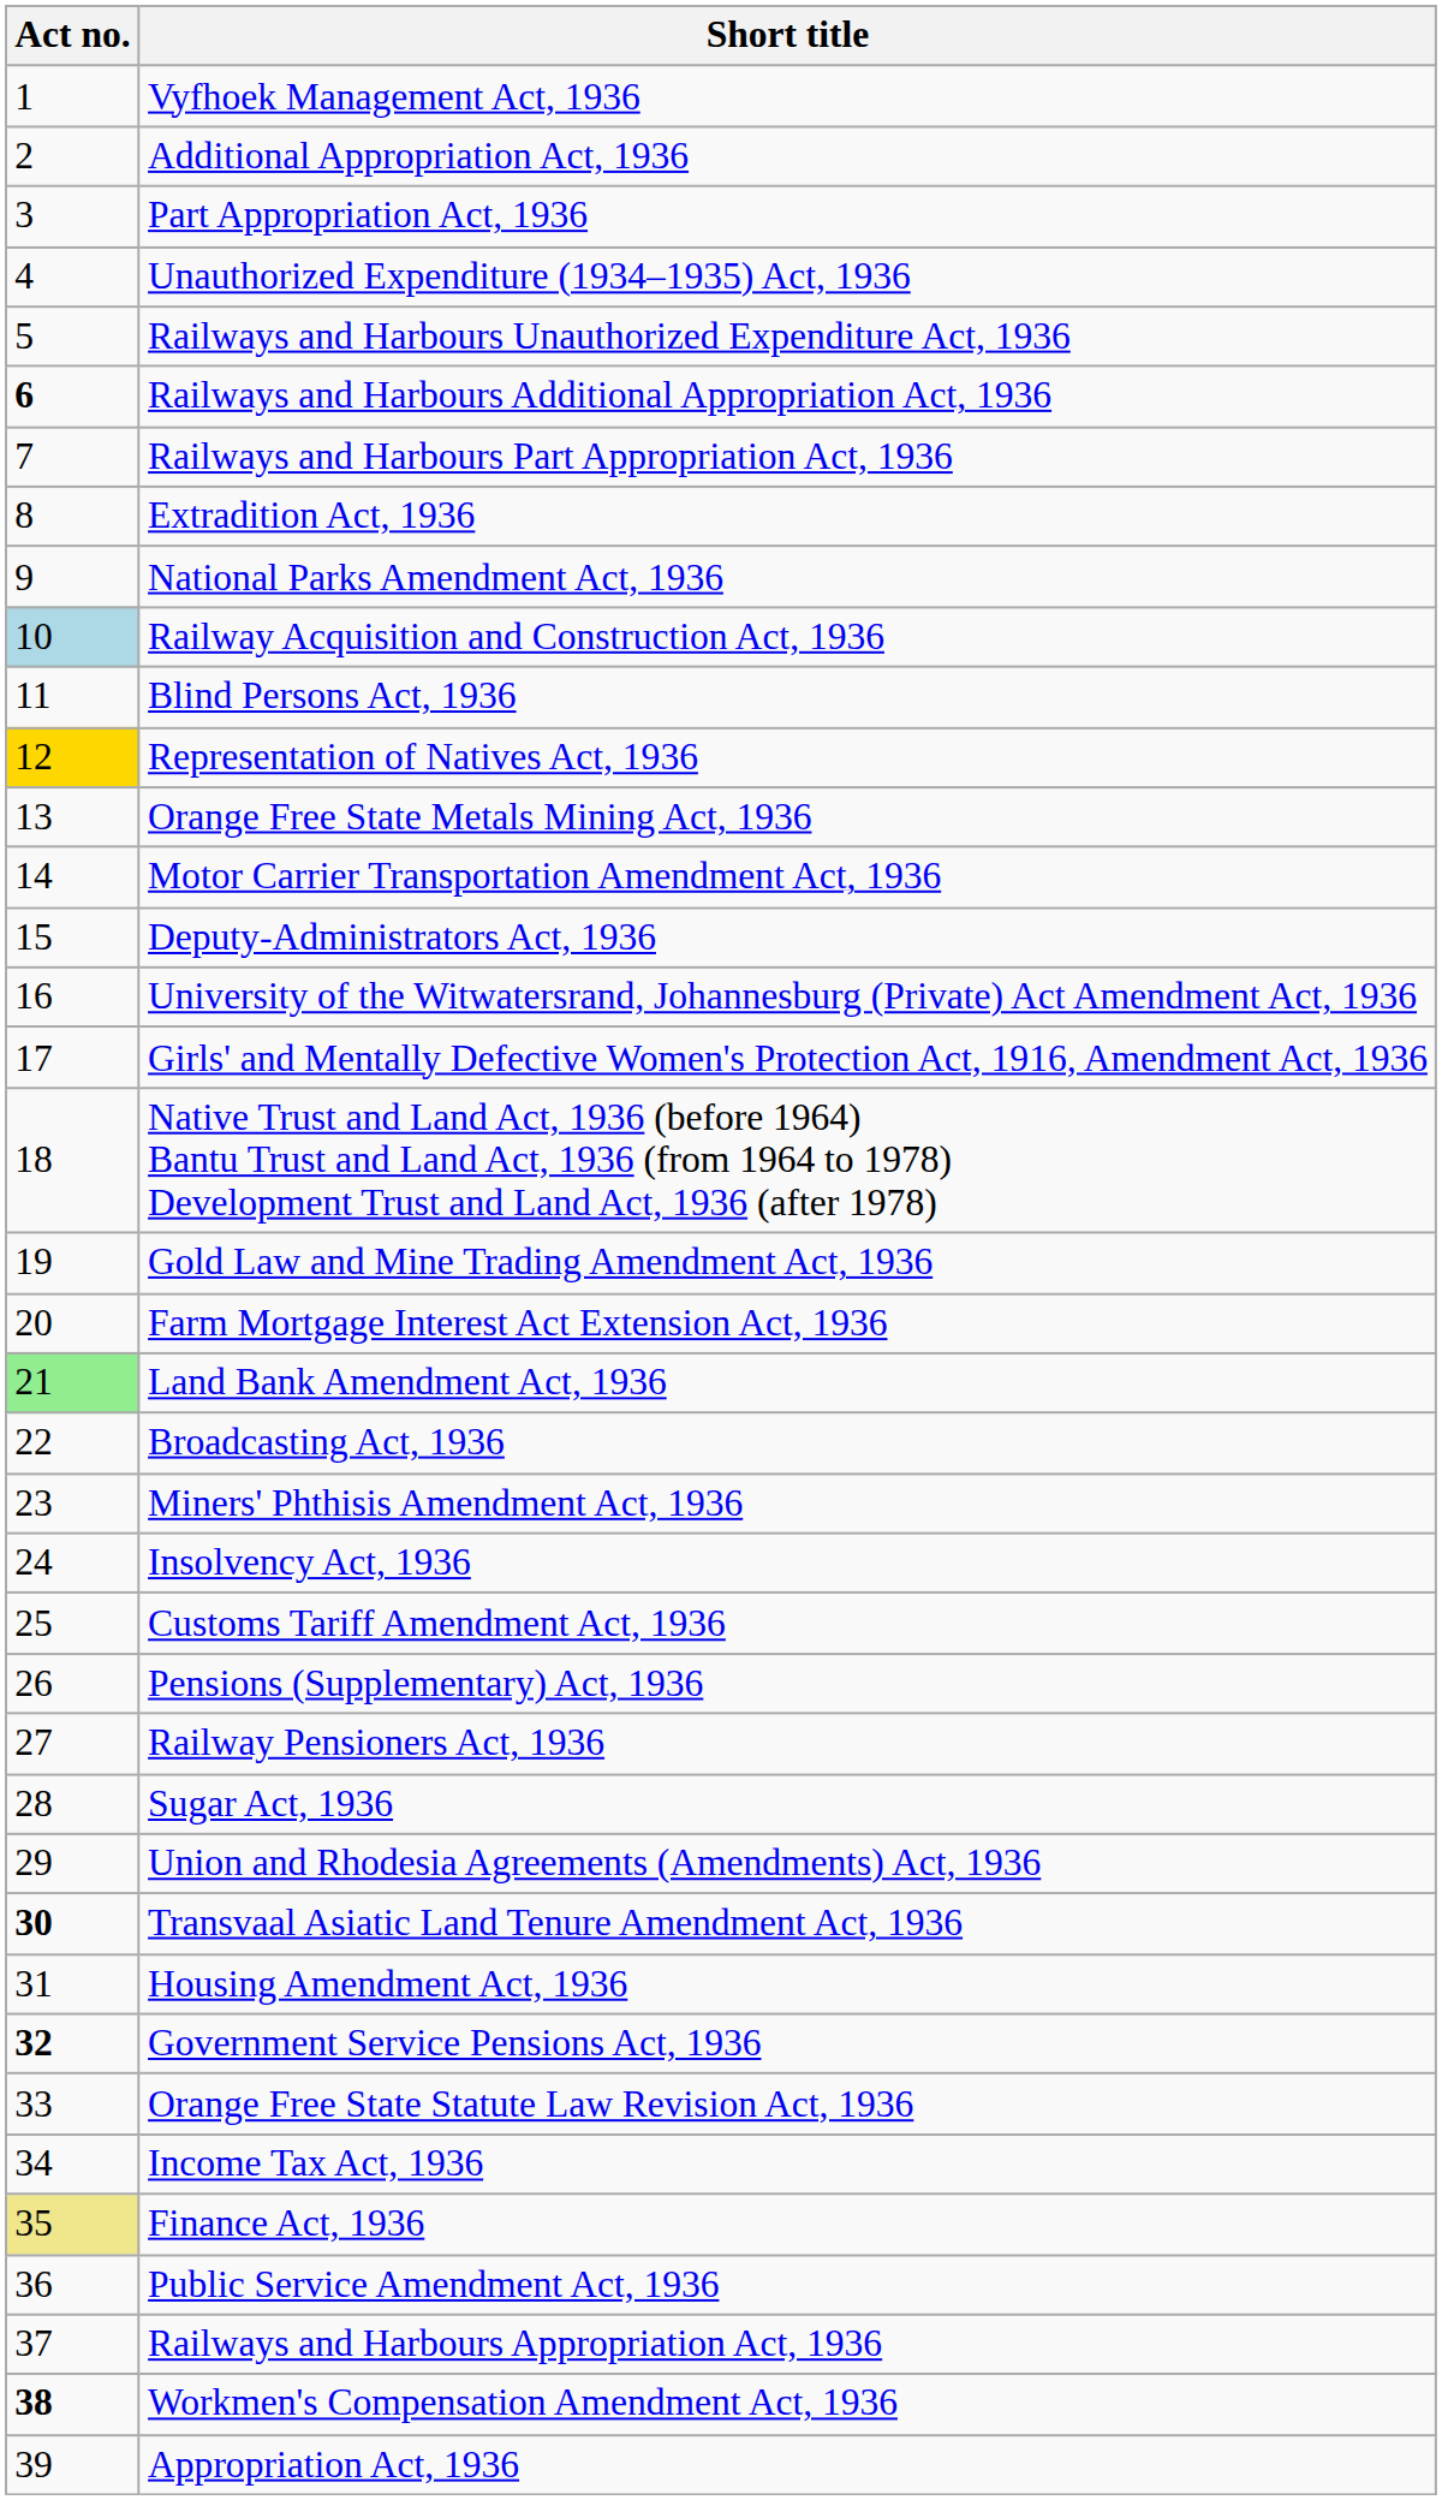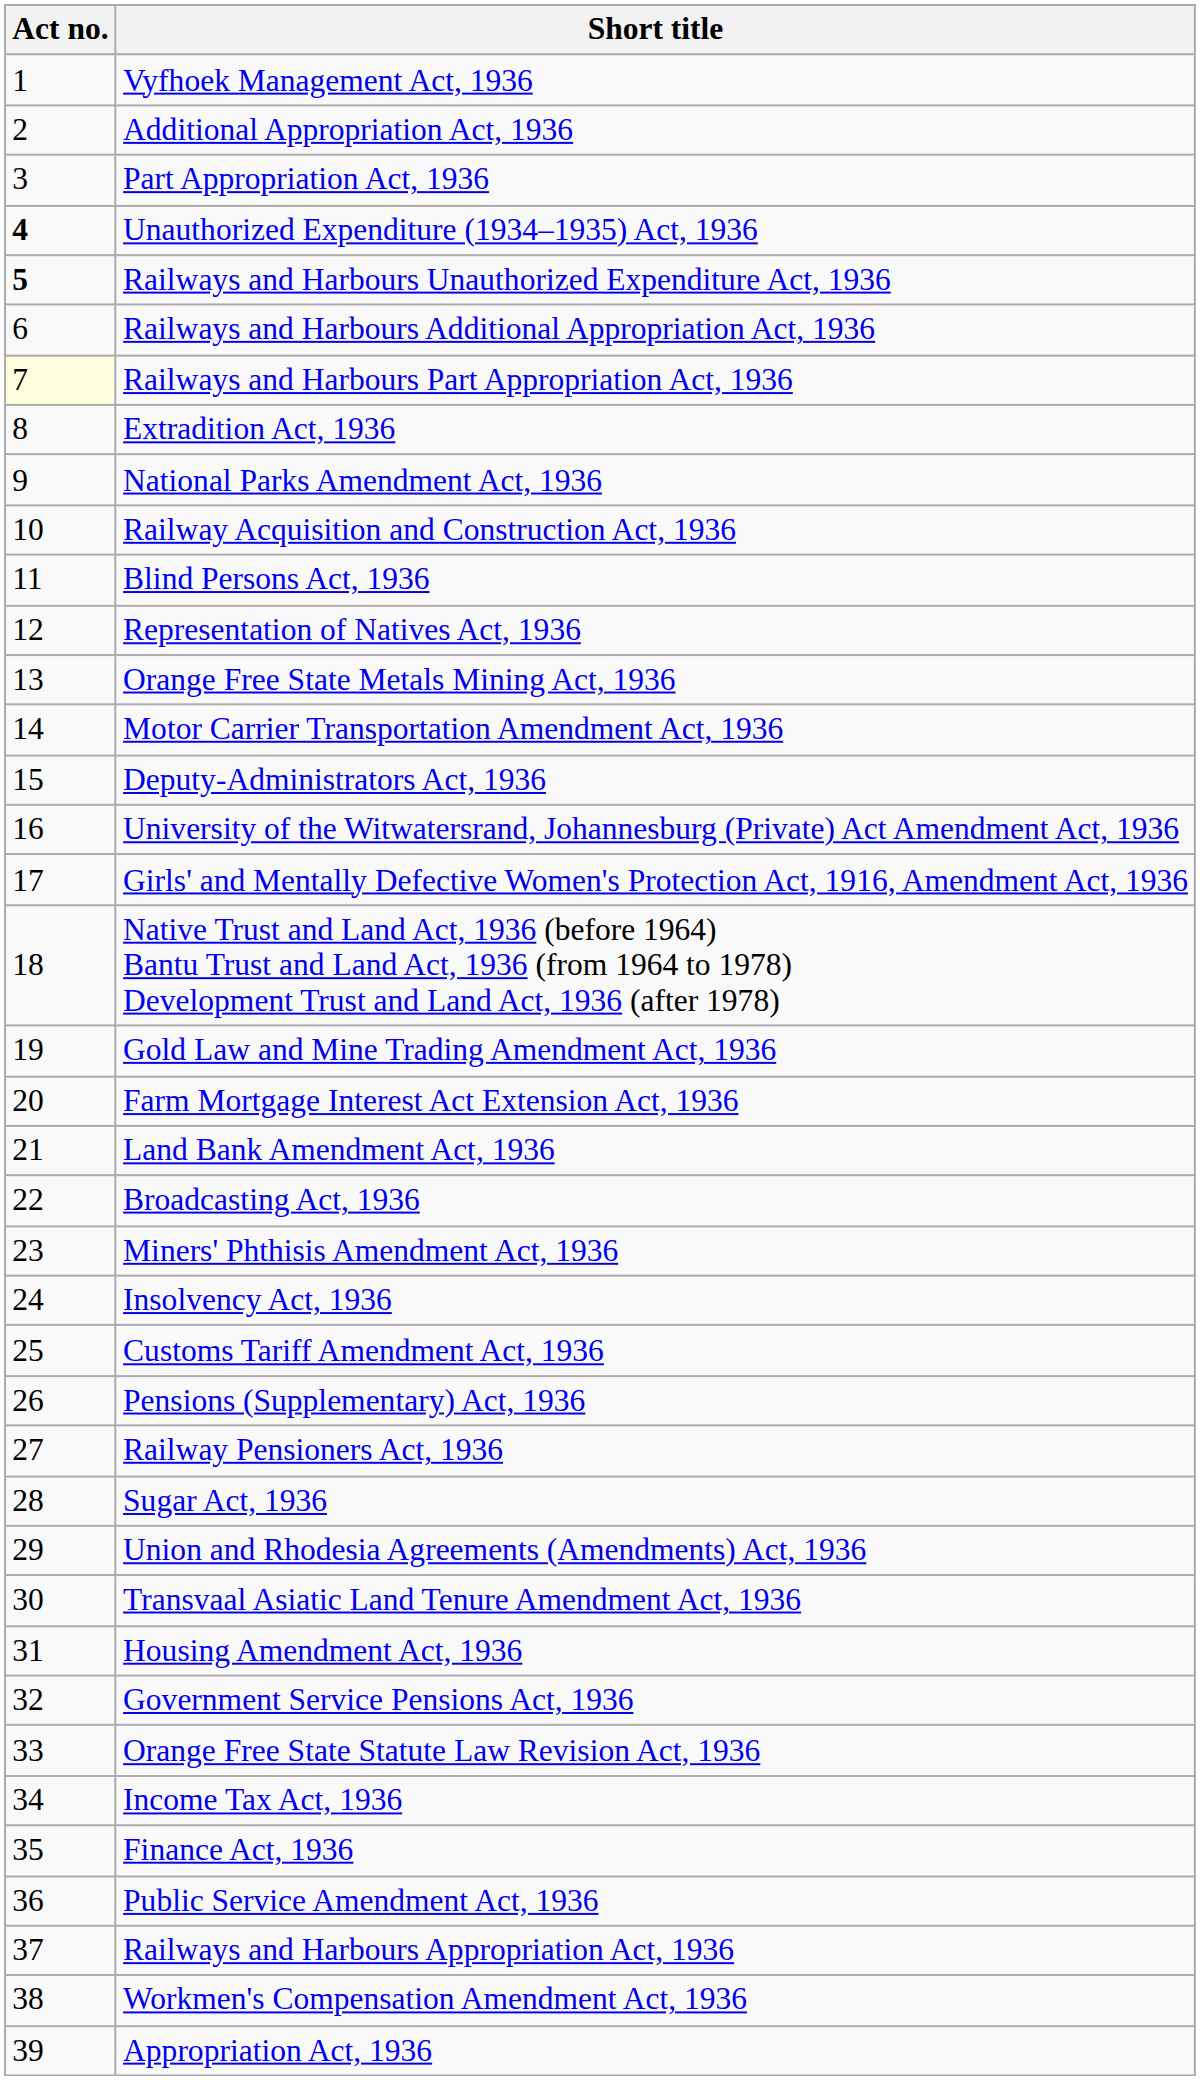Unauthorized Expenditure (1934–1935) Act, 1936 | Act no.: normal -> bold
Railways and Harbours Unauthorized Expenditure Act, 1936 | Act no.: normal -> bold
Railways and Harbours Additional Appropriation Act, 1936 | Act no.: bold -> normal
Railways and Harbours Part Appropriation Act, 1936 | Act no.: no background -> lightyellow background
Railway Acquisition and Construction Act, 1936 | Act no.: lightblue background -> no background
Representation of Natives Act, 1936 | Act no.: gold background -> no background
Land Bank Amendment Act, 1936 | Act no.: lightgreen background -> no background
Transvaal Asiatic Land Tenure Amendment Act, 1936 | Act no.: bold -> normal
Government Service Pensions Act, 1936 | Act no.: bold -> normal
Finance Act, 1936 | Act no.: khaki background -> no background
Workmen's Compensation Amendment Act, 1936 | Act no.: bold -> normal
